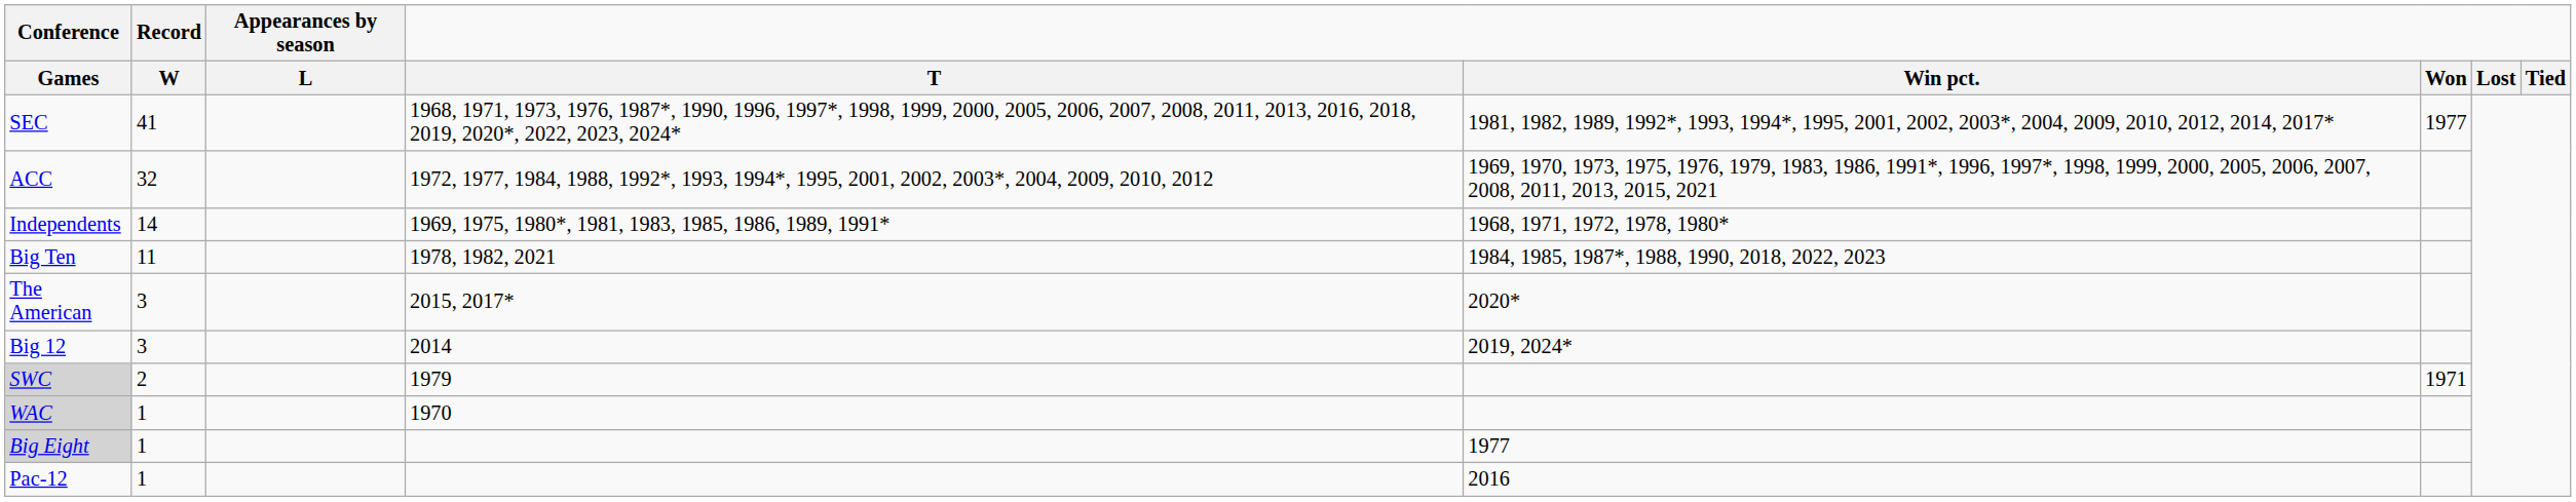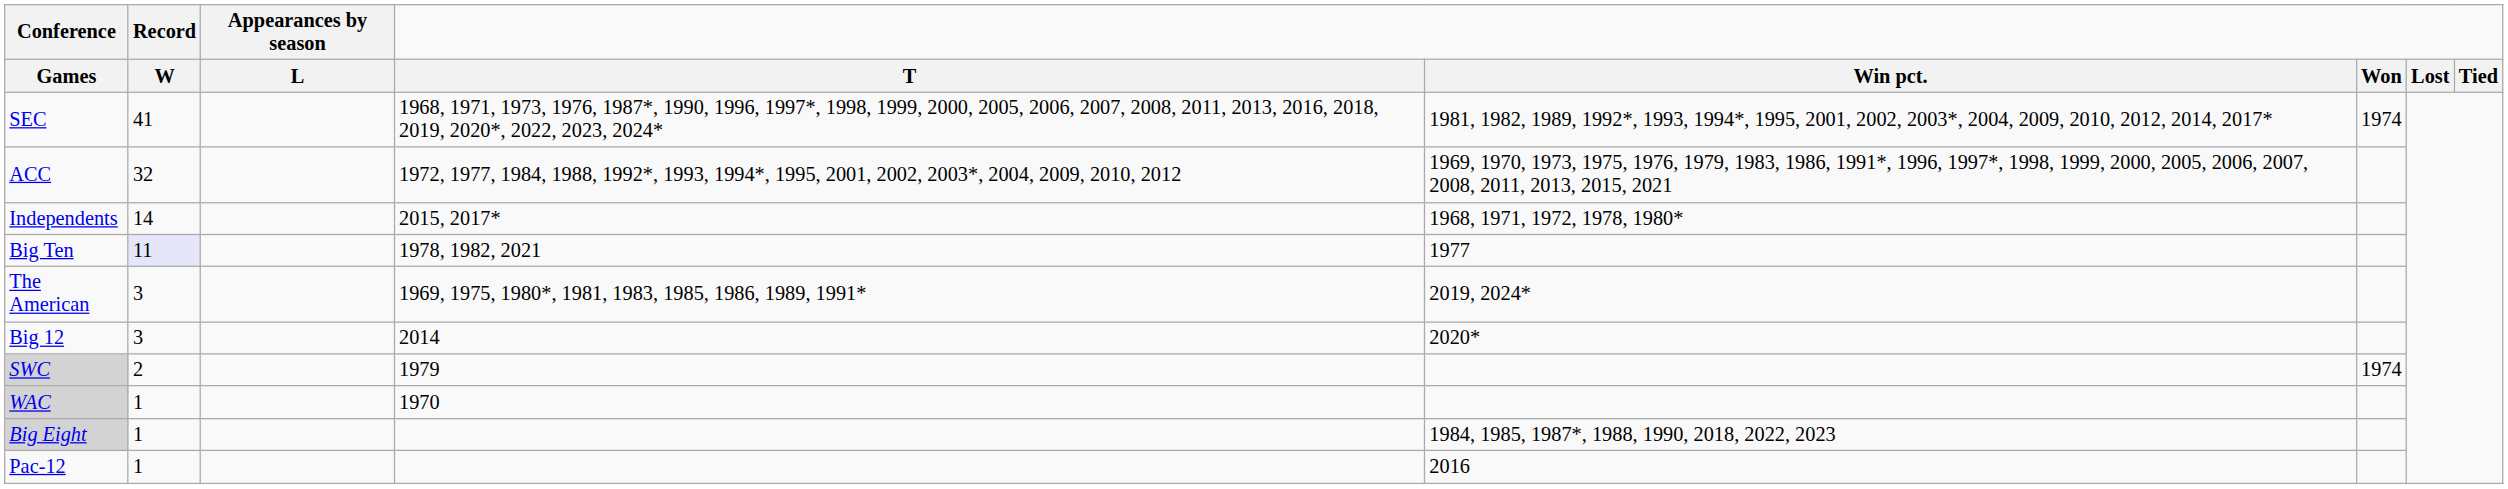SEC | Won: 1977 -> 1974
Independents | T: 1969, 1975, 1980*, 1981, 1983, 1985, 1986, 1989, 1991* -> 2015, 2017*
Big Ten | Record / W: no background -> lavender background
Big Ten | Win pct.: 1984, 1985, 1987*, 1988, 1990, 2018, 2022, 2023 -> 1977
The American | T: 2015, 2017* -> 1969, 1975, 1980*, 1981, 1983, 1985, 1986, 1989, 1991*
The American | Win pct.: 2020* -> 2019, 2024*
Big 12 | Win pct.: 2019, 2024* -> 2020*
SWC | Won: 1971 -> 1974
Big Eight | Win pct.: 1977 -> 1984, 1985, 1987*, 1988, 1990, 2018, 2022, 2023
